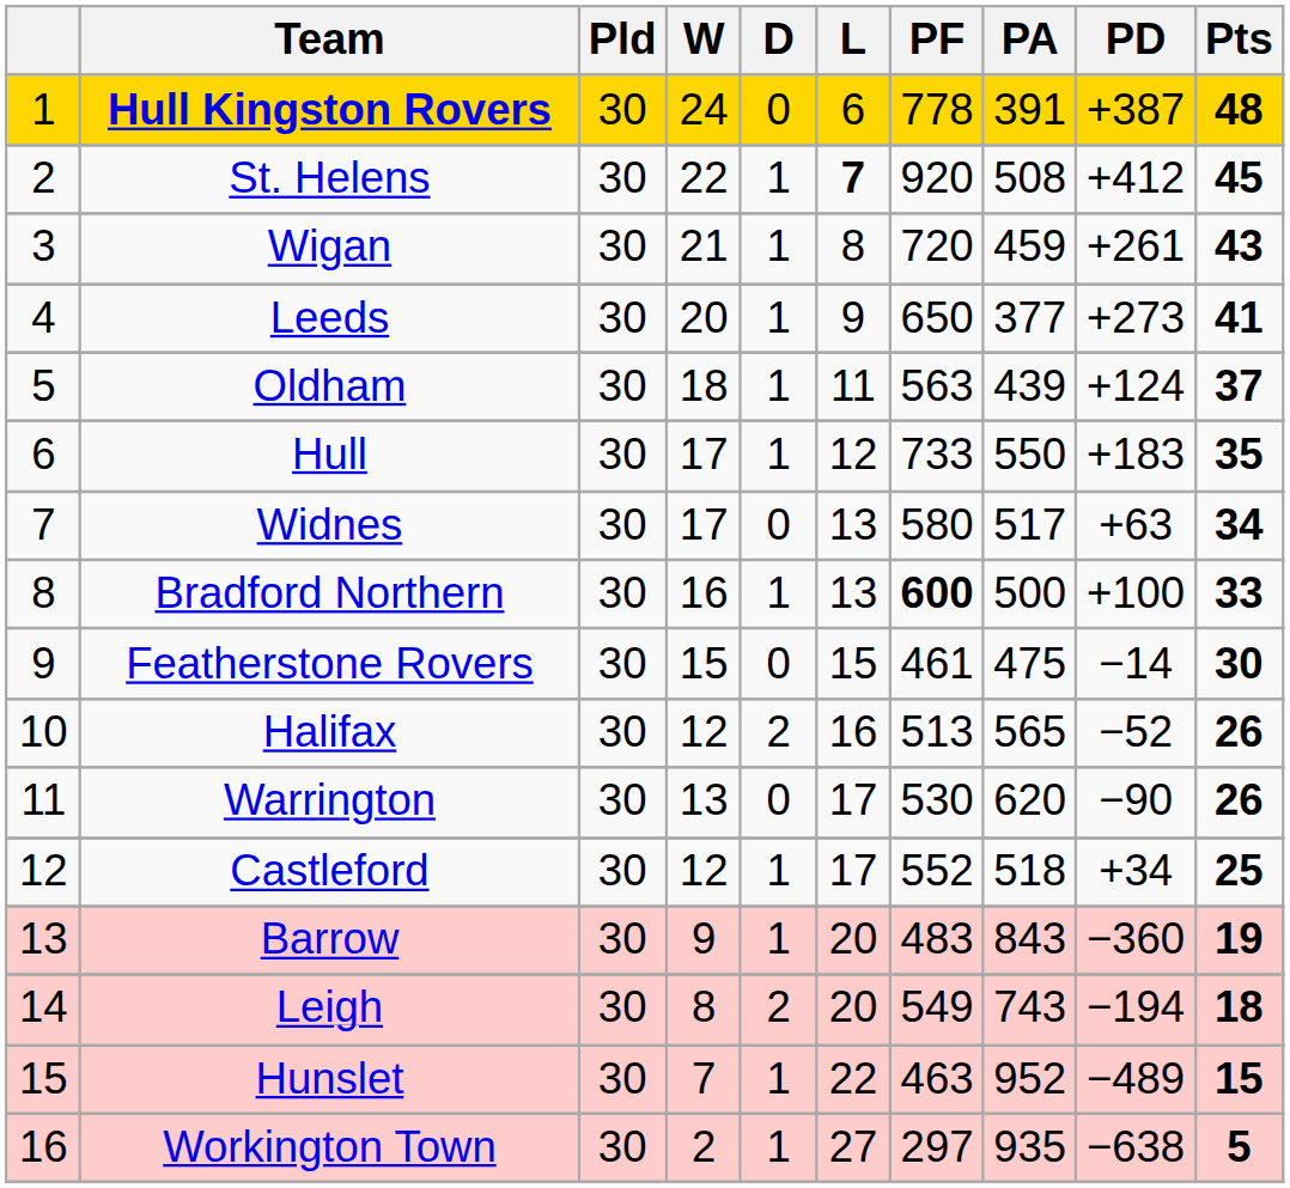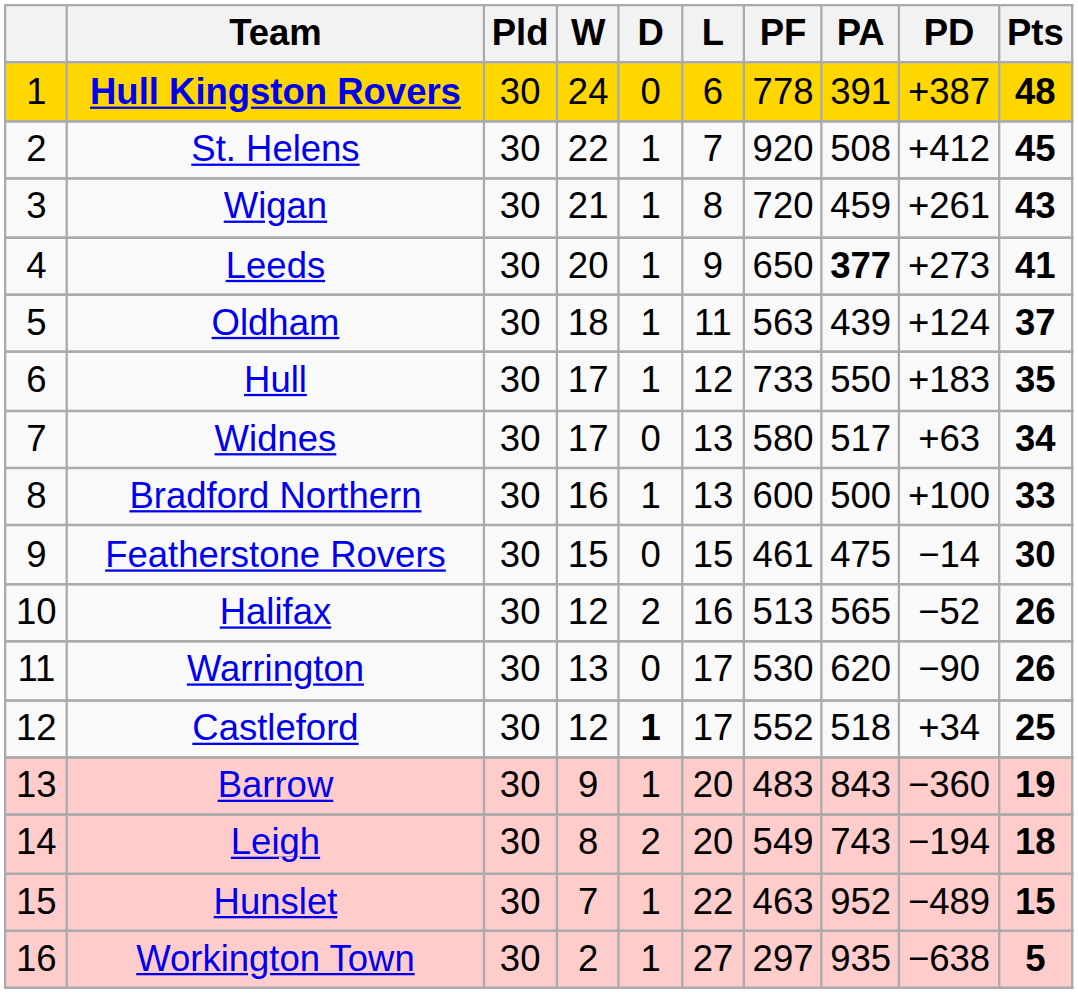St. Helens | L: bold -> normal
Leeds | PA: normal -> bold
Bradford Northern | PF: bold -> normal
Castleford | D: normal -> bold
